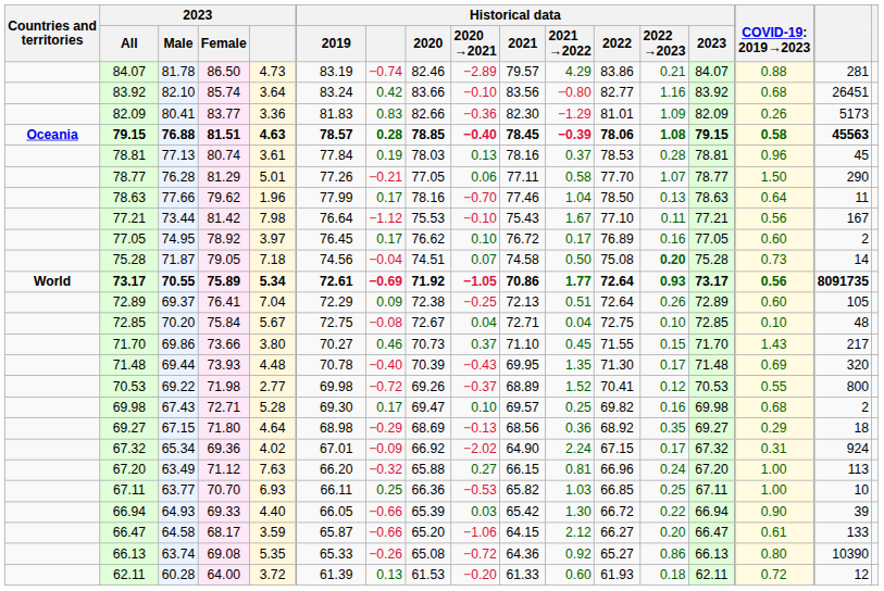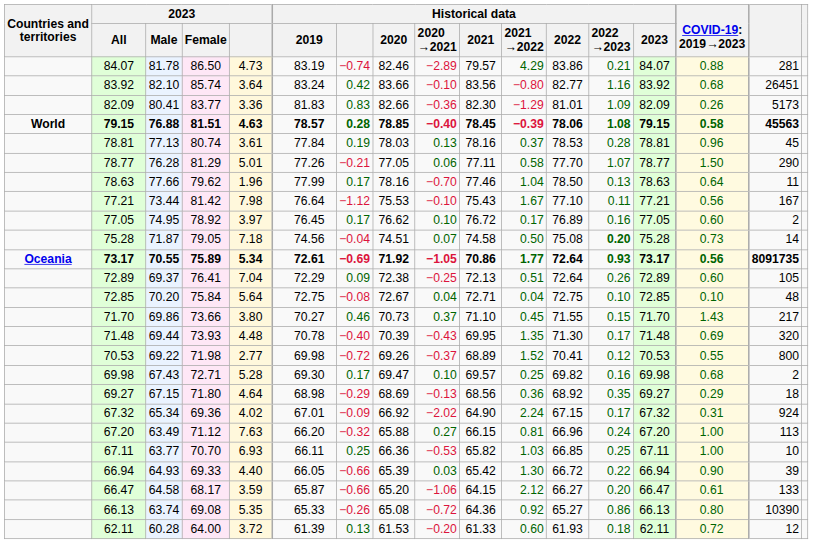row 6 | Countries and territories: Oceania -> World
row 13 | Countries and territories: World -> Oceania
row 15 | 2023: 5.67 -> 5.64
